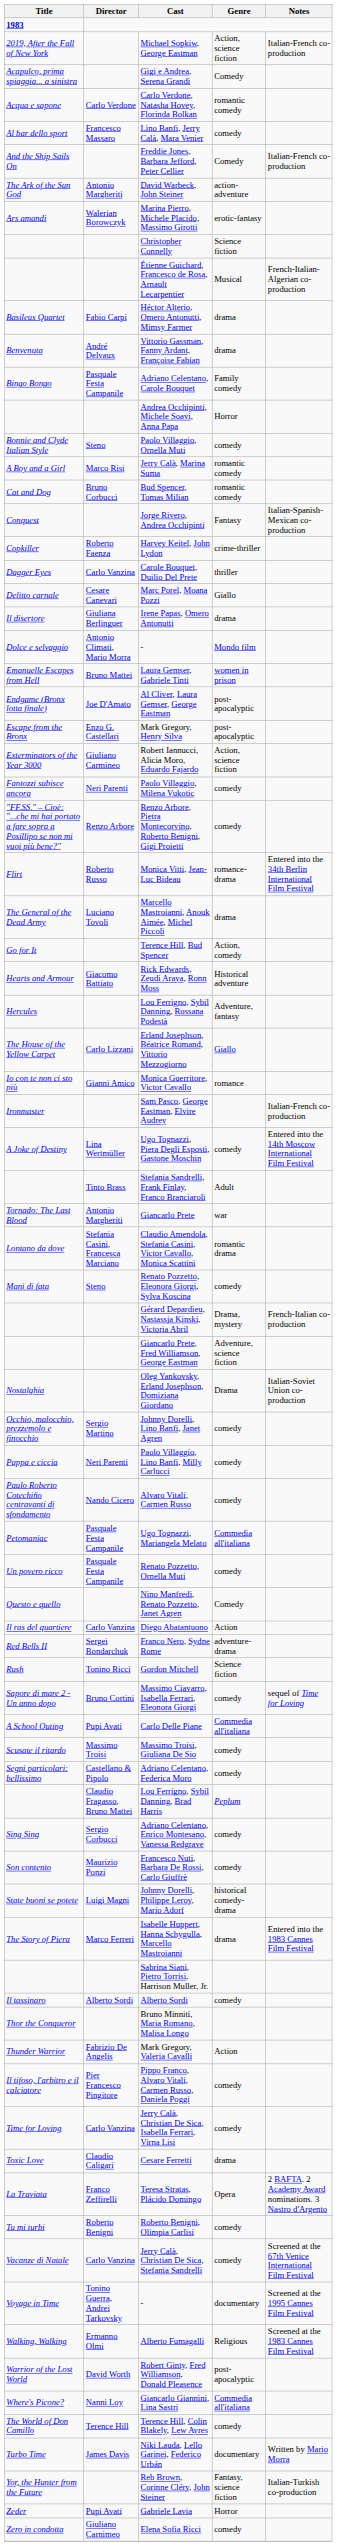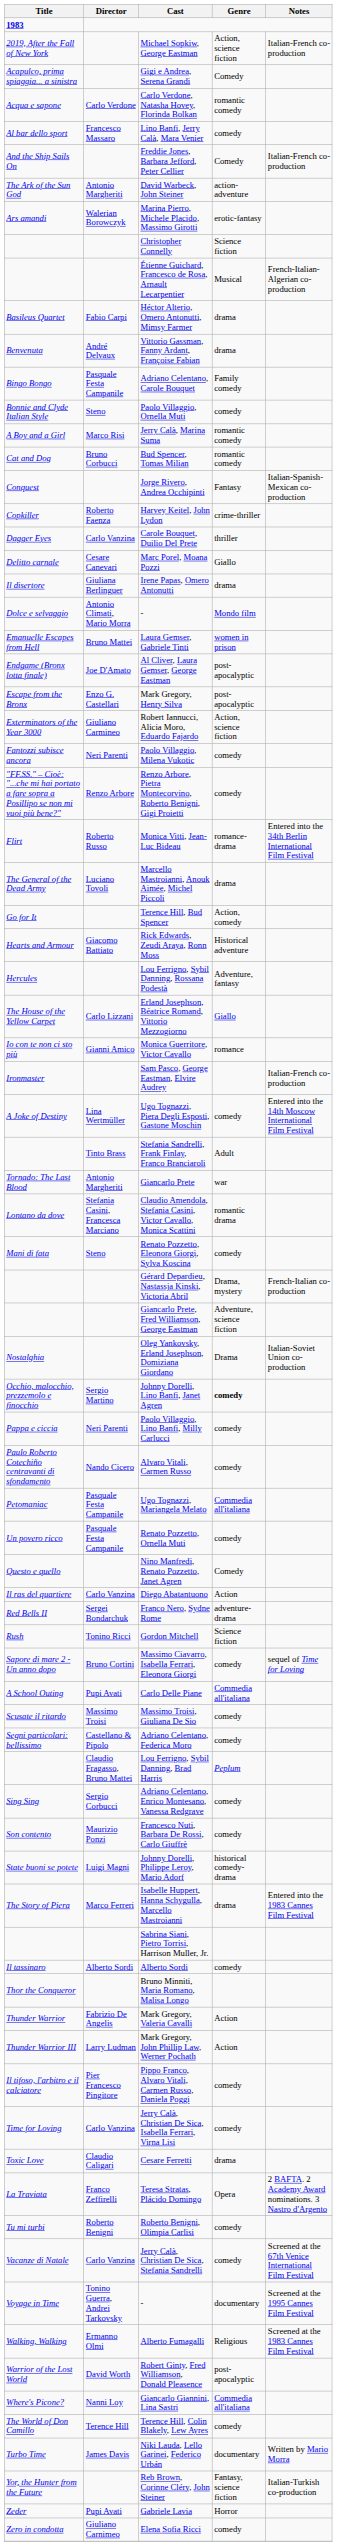- row: Andrea Occhipinti, Michele Soavi, Anna Papa | Horror
Johnny Dorelli, Lino Banfi, Janet Agren | Genre: normal -> bold
+ row: Thunder Warrior III | Larry Ludman | Mark Gregory, John Phillip Law, Werner Pochath | Action
